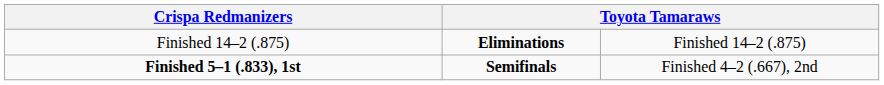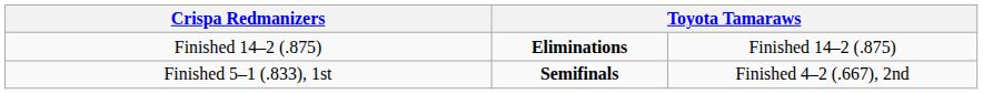Finished 5–1 (.833), 1st | column 1: bold -> normal
